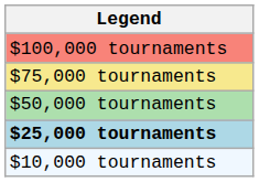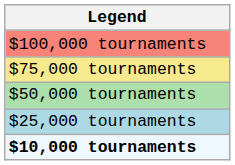row 5 | column 1: bold -> normal
row 6 | column 1: normal -> bold
